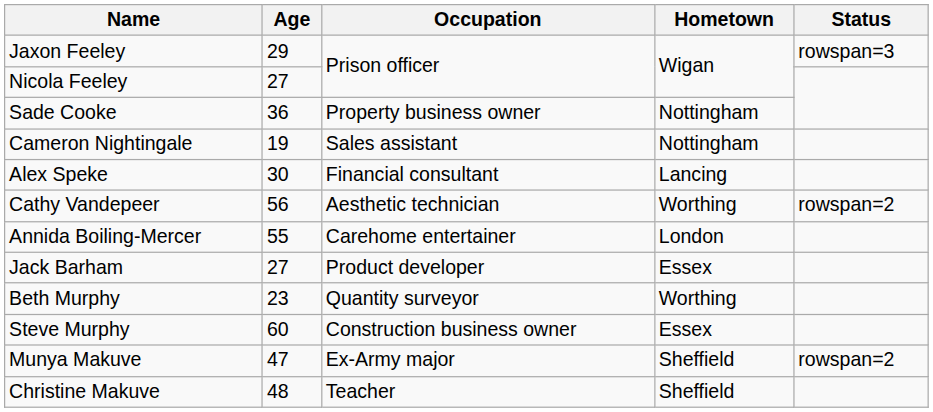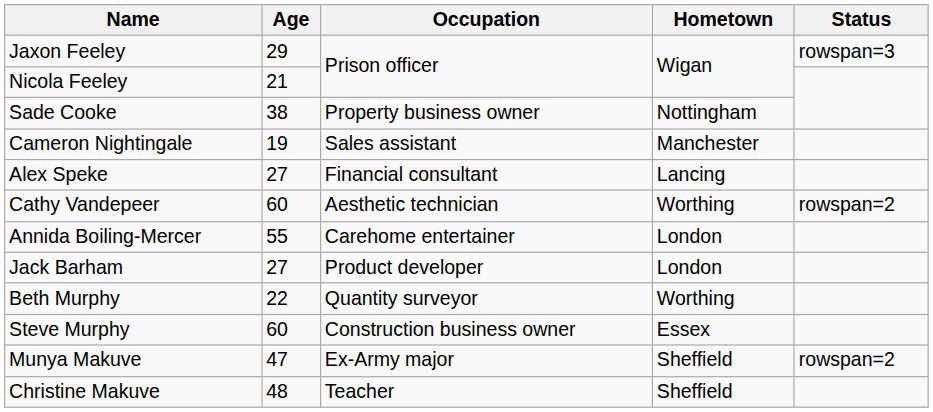Nicola Feeley | Age: 27 -> 21
Sade Cooke | Age: 36 -> 38
Cameron Nightingale | Hometown: Nottingham -> Manchester
Alex Speke | Age: 30 -> 27
Cathy Vandepeer | Age: 56 -> 60
Jack Barham | Hometown: Essex -> London
Beth Murphy | Age: 23 -> 22
